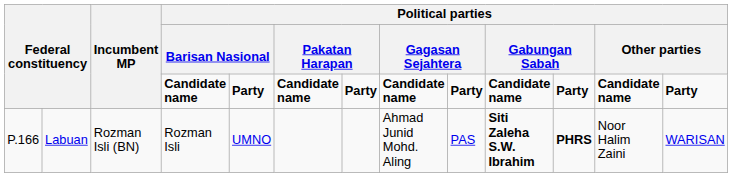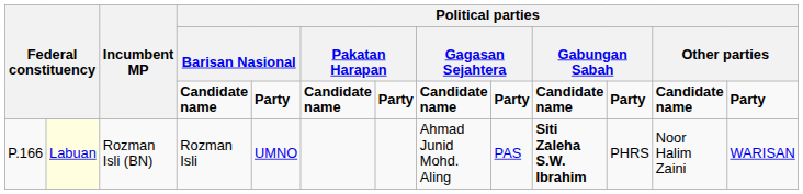P.166 | column 2: no background -> lightyellow background
P.166 | column 11: bold -> normal
